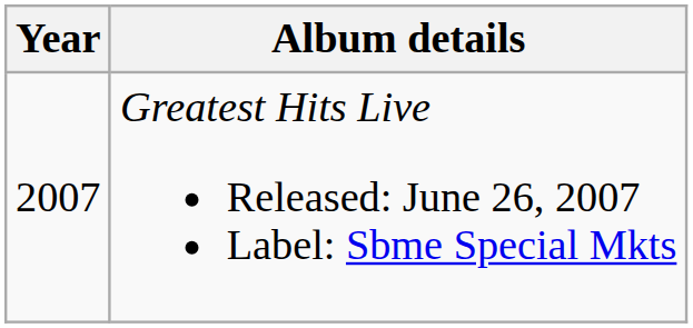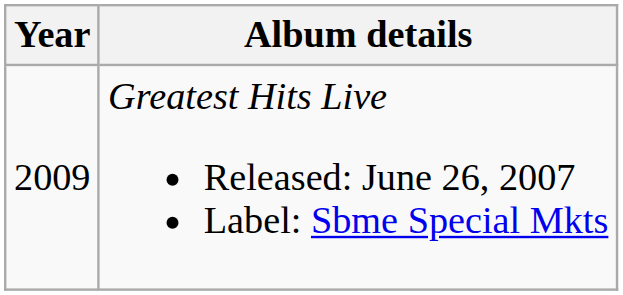row 2 | Year: 2007 -> 2009
